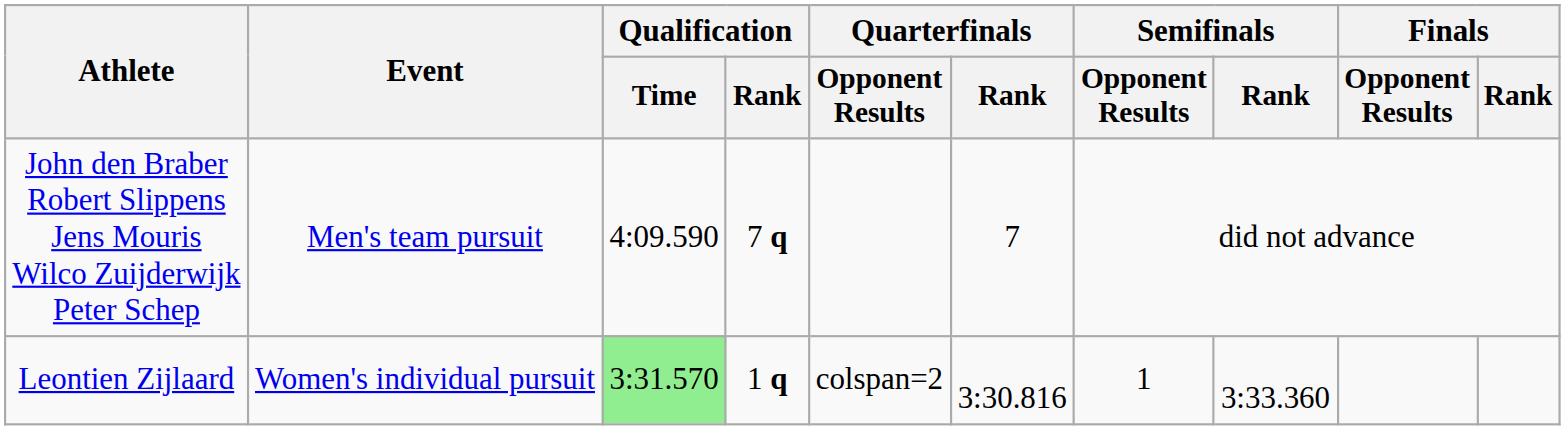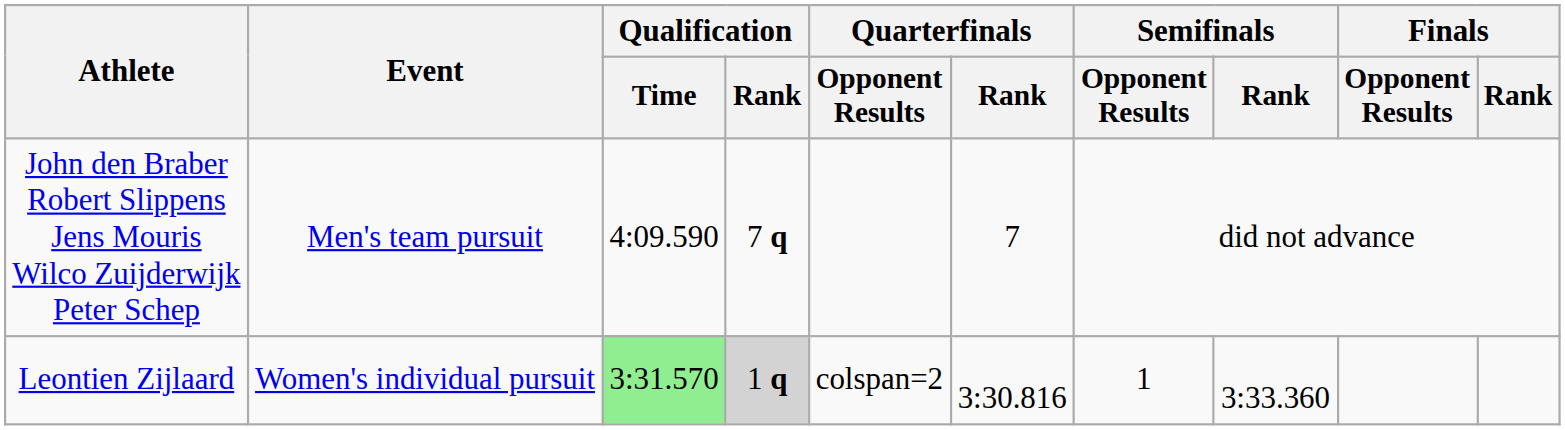Leontien Zijlaard | Qualification / Rank: no background -> lightgrey background
